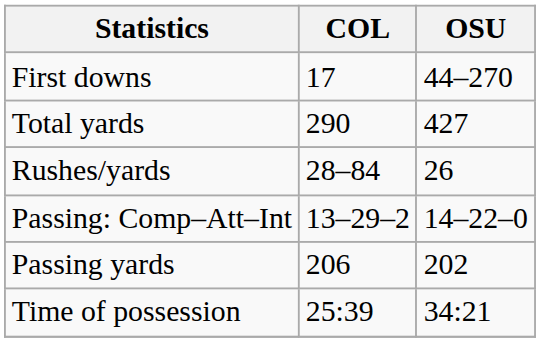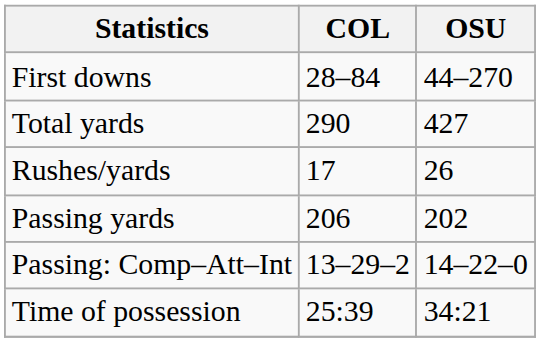First downs | COL: 17 -> 28–84
Rushes/yards | COL: 28–84 -> 17
rows swapped: Passing yards <-> Passing: Comp–Att–Int
